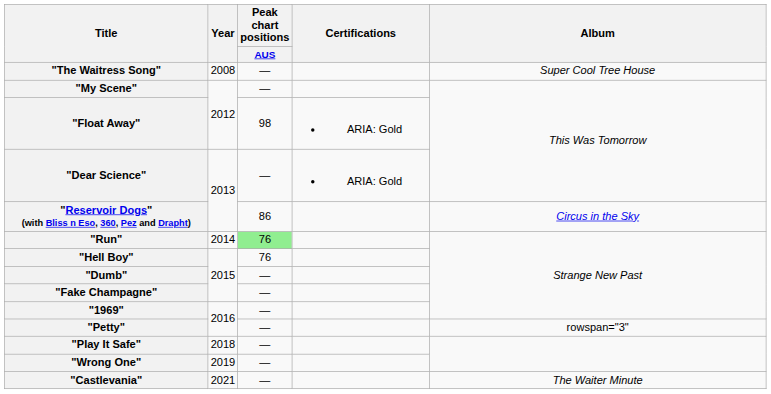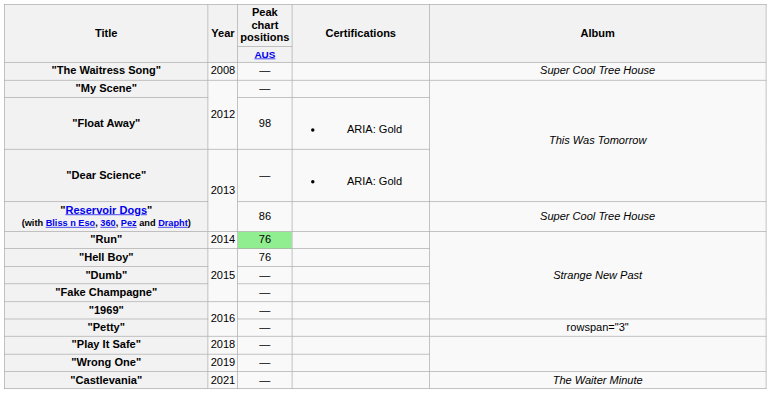"Reservoir Dogs" (with Bliss n Eso, 360, Pez and Drapht) | Album: Circus in the Sky -> Super Cool Tree House
